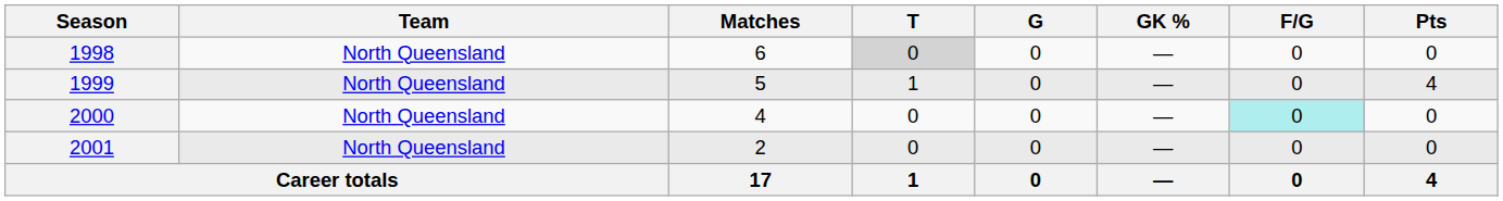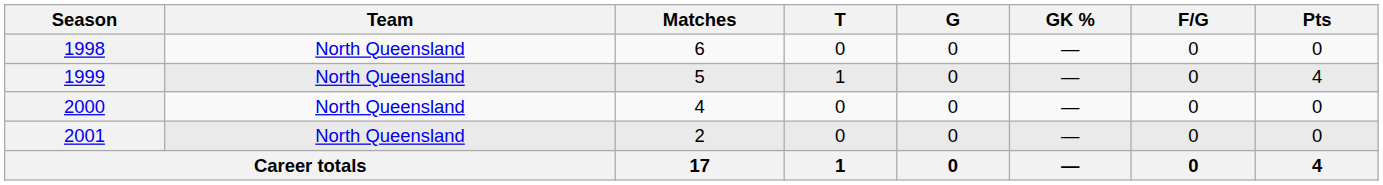1998 | T: lightgrey background -> no background
2000 | F/G: paleturquoise background -> no background
